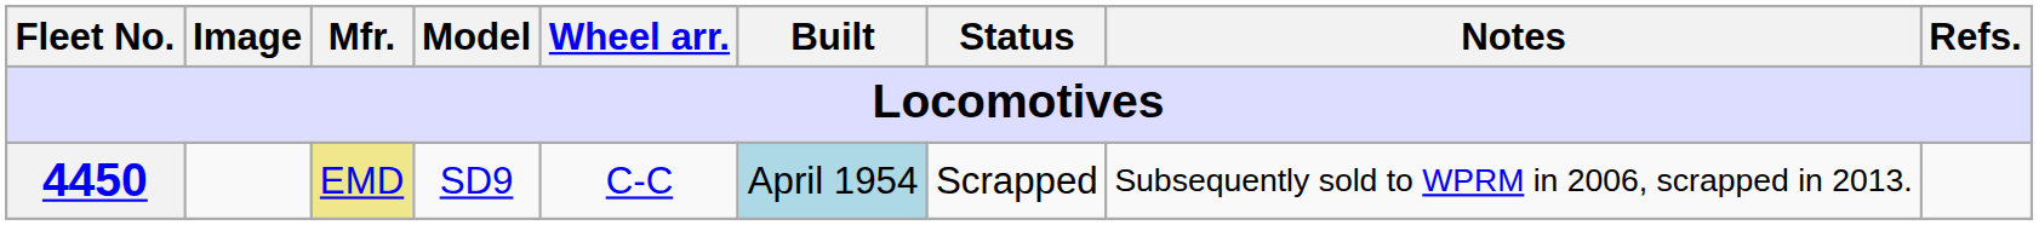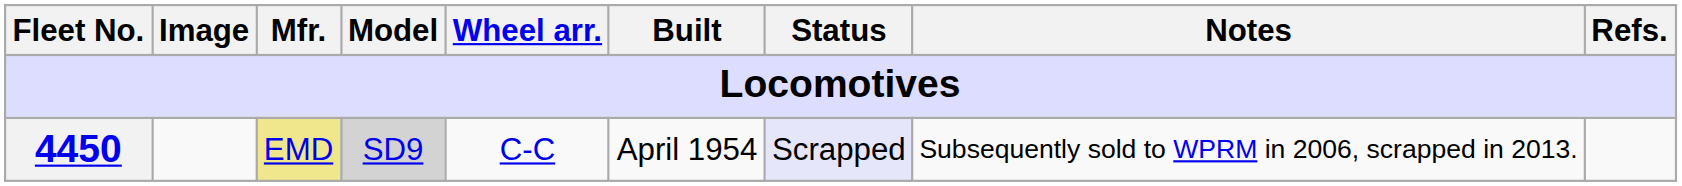4450 | Model: no background -> lightgrey background
4450 | Built: lightblue background -> no background
4450 | Status: no background -> lavender background
